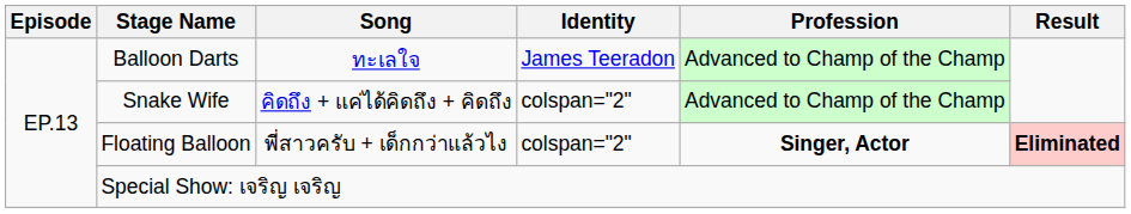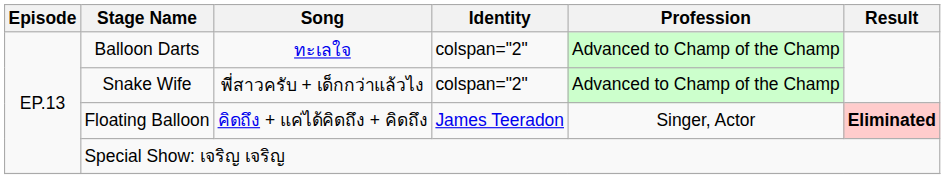Balloon Darts | Identity: James Teeradon -> colspan="2"
Snake Wife | Song: คิดถึง + แค่ได้คิดถึง + คิดถึง -> พี่สาวครับ + เด็กกว่าแล้วไง
Floating Balloon | Song: พี่สาวครับ + เด็กกว่าแล้วไง -> คิดถึง + แค่ได้คิดถึง + คิดถึง
Floating Balloon | Identity: colspan="2" -> James Teeradon
Floating Balloon | Profession: bold -> normal
